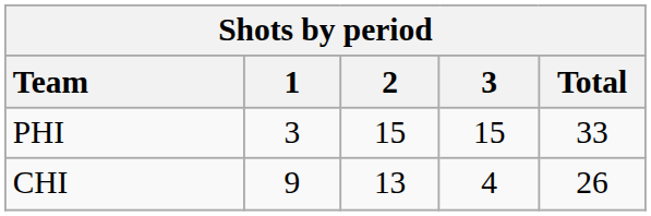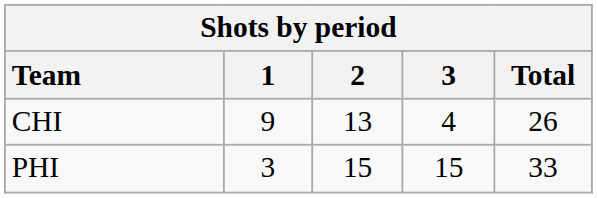rows swapped: PHI <-> CHI
